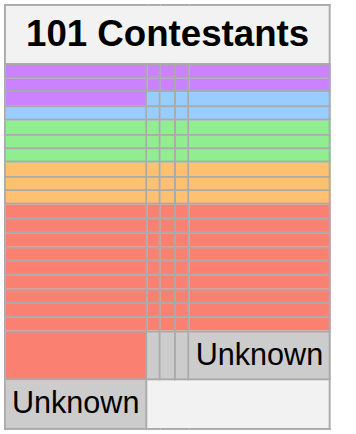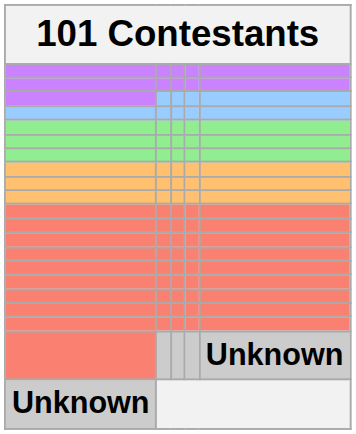row 21 | column 5: normal -> bold
row 22 | column 1: normal -> bold
